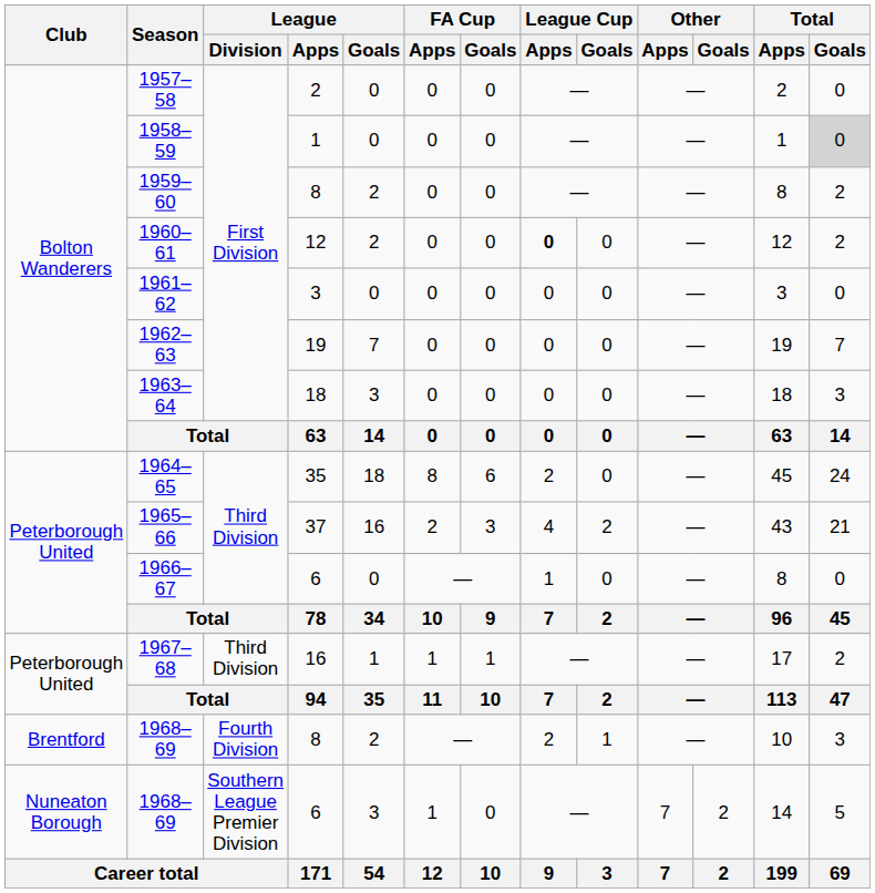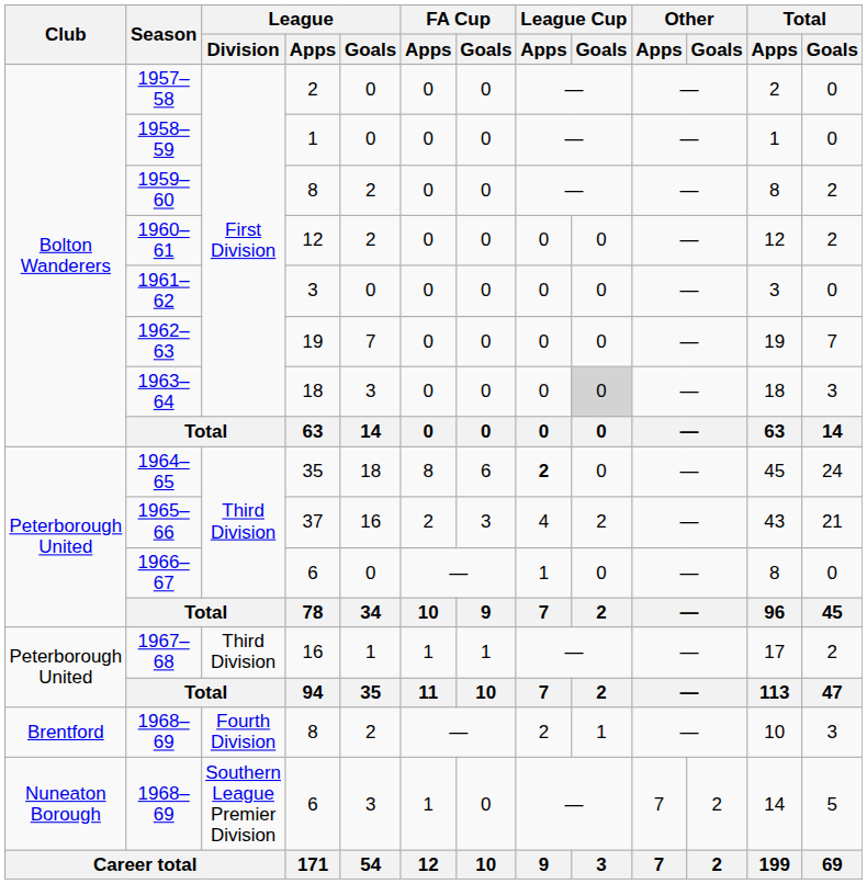1958–59 | Total / Goals: lightgrey background -> no background
1960–61 | League Cup / Apps: bold -> normal
1963–64 | League Cup / Goals: no background -> lightgrey background
1964–65 | League Cup / Apps: normal -> bold
